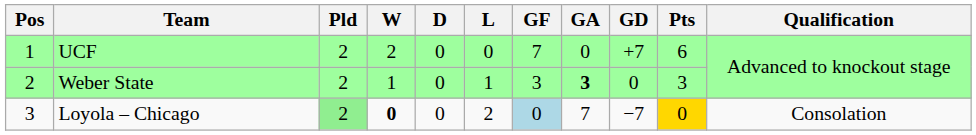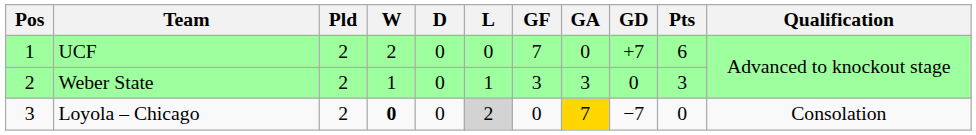Weber State | GA: bold -> normal
Loyola – Chicago | Pld: lightgreen background -> no background
Loyola – Chicago | L: no background -> lightgrey background
Loyola – Chicago | GF: lightblue background -> no background
Loyola – Chicago | GA: no background -> gold background
Loyola – Chicago | Pts: gold background -> no background
